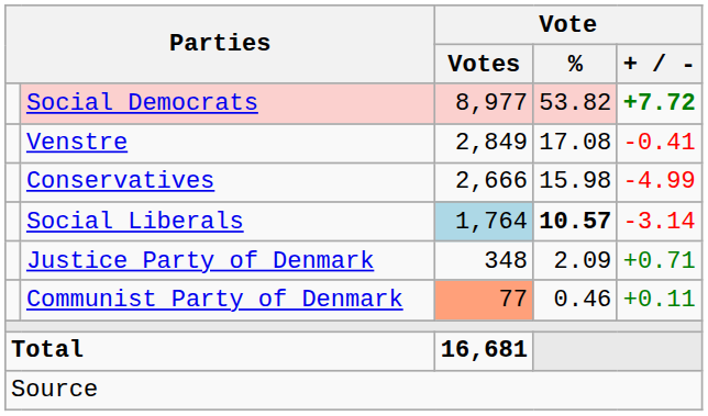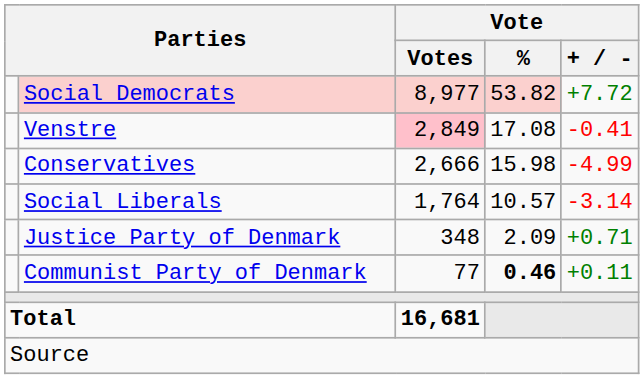Social Democrats | Vote / + / -: bold -> normal
Venstre | Vote / Votes: no background -> pink background
Social Liberals | Vote / Votes: lightblue background -> no background
Social Liberals | Vote / %: bold -> normal
Communist Party of Denmark | Vote / Votes: lightsalmon background -> no background
Communist Party of Denmark | Vote / %: normal -> bold
